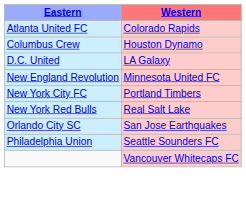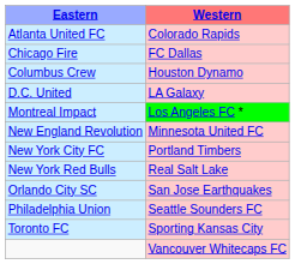+ row: Chicago Fire | FC Dallas
+ row: Montreal Impact | Los Angeles FC *
+ row: Toronto FC | Sporting Kansas City
